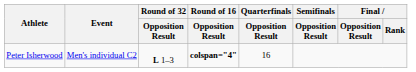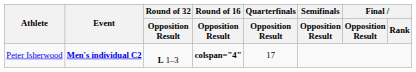Peter Isherwood | Event: normal -> bold
Peter Isherwood | Quarterfinals / Opposition Result: 16 -> 17
